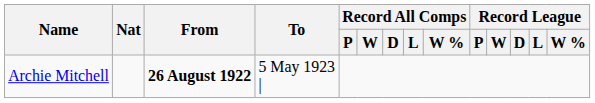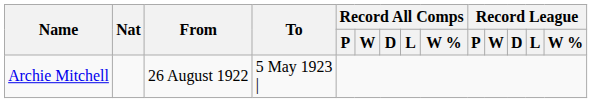Archie Mitchell | From: bold -> normal
